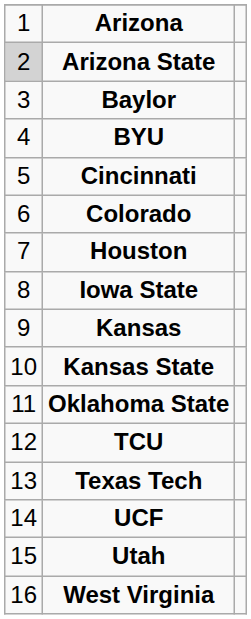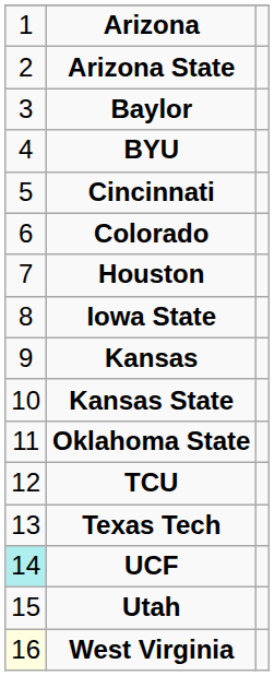Arizona State | column 1: lightgrey background -> no background
UCF | column 1: no background -> paleturquoise background
West Virginia | column 1: no background -> lightyellow background
